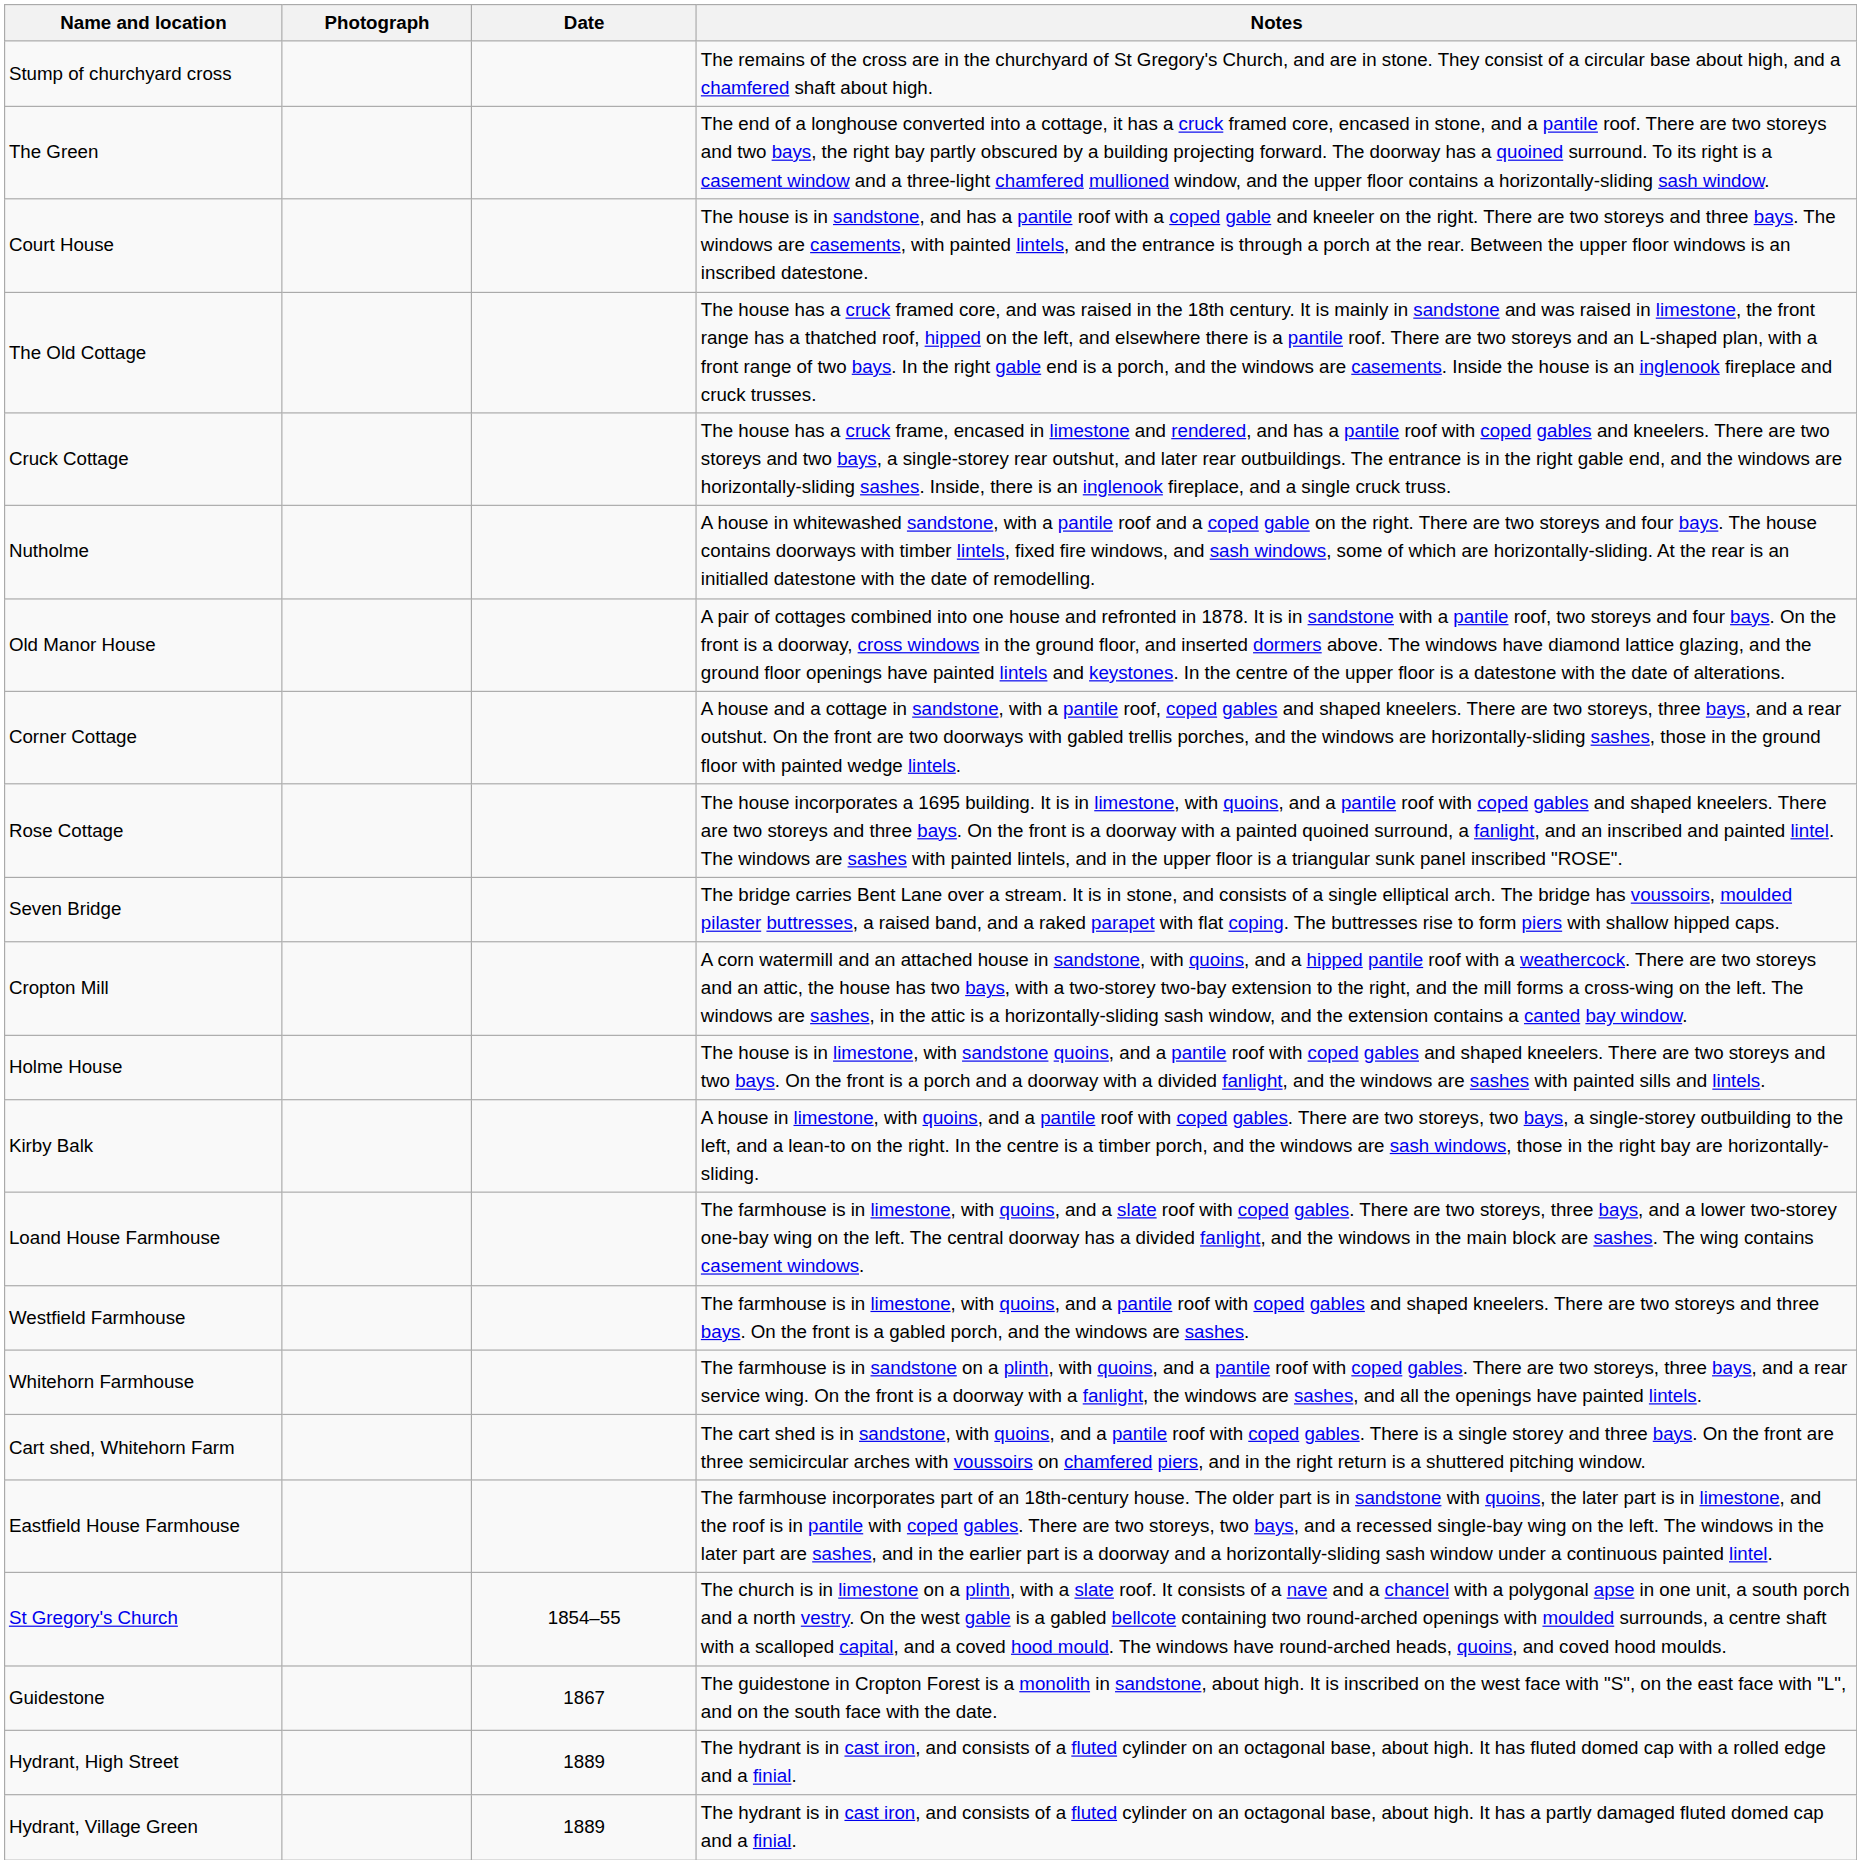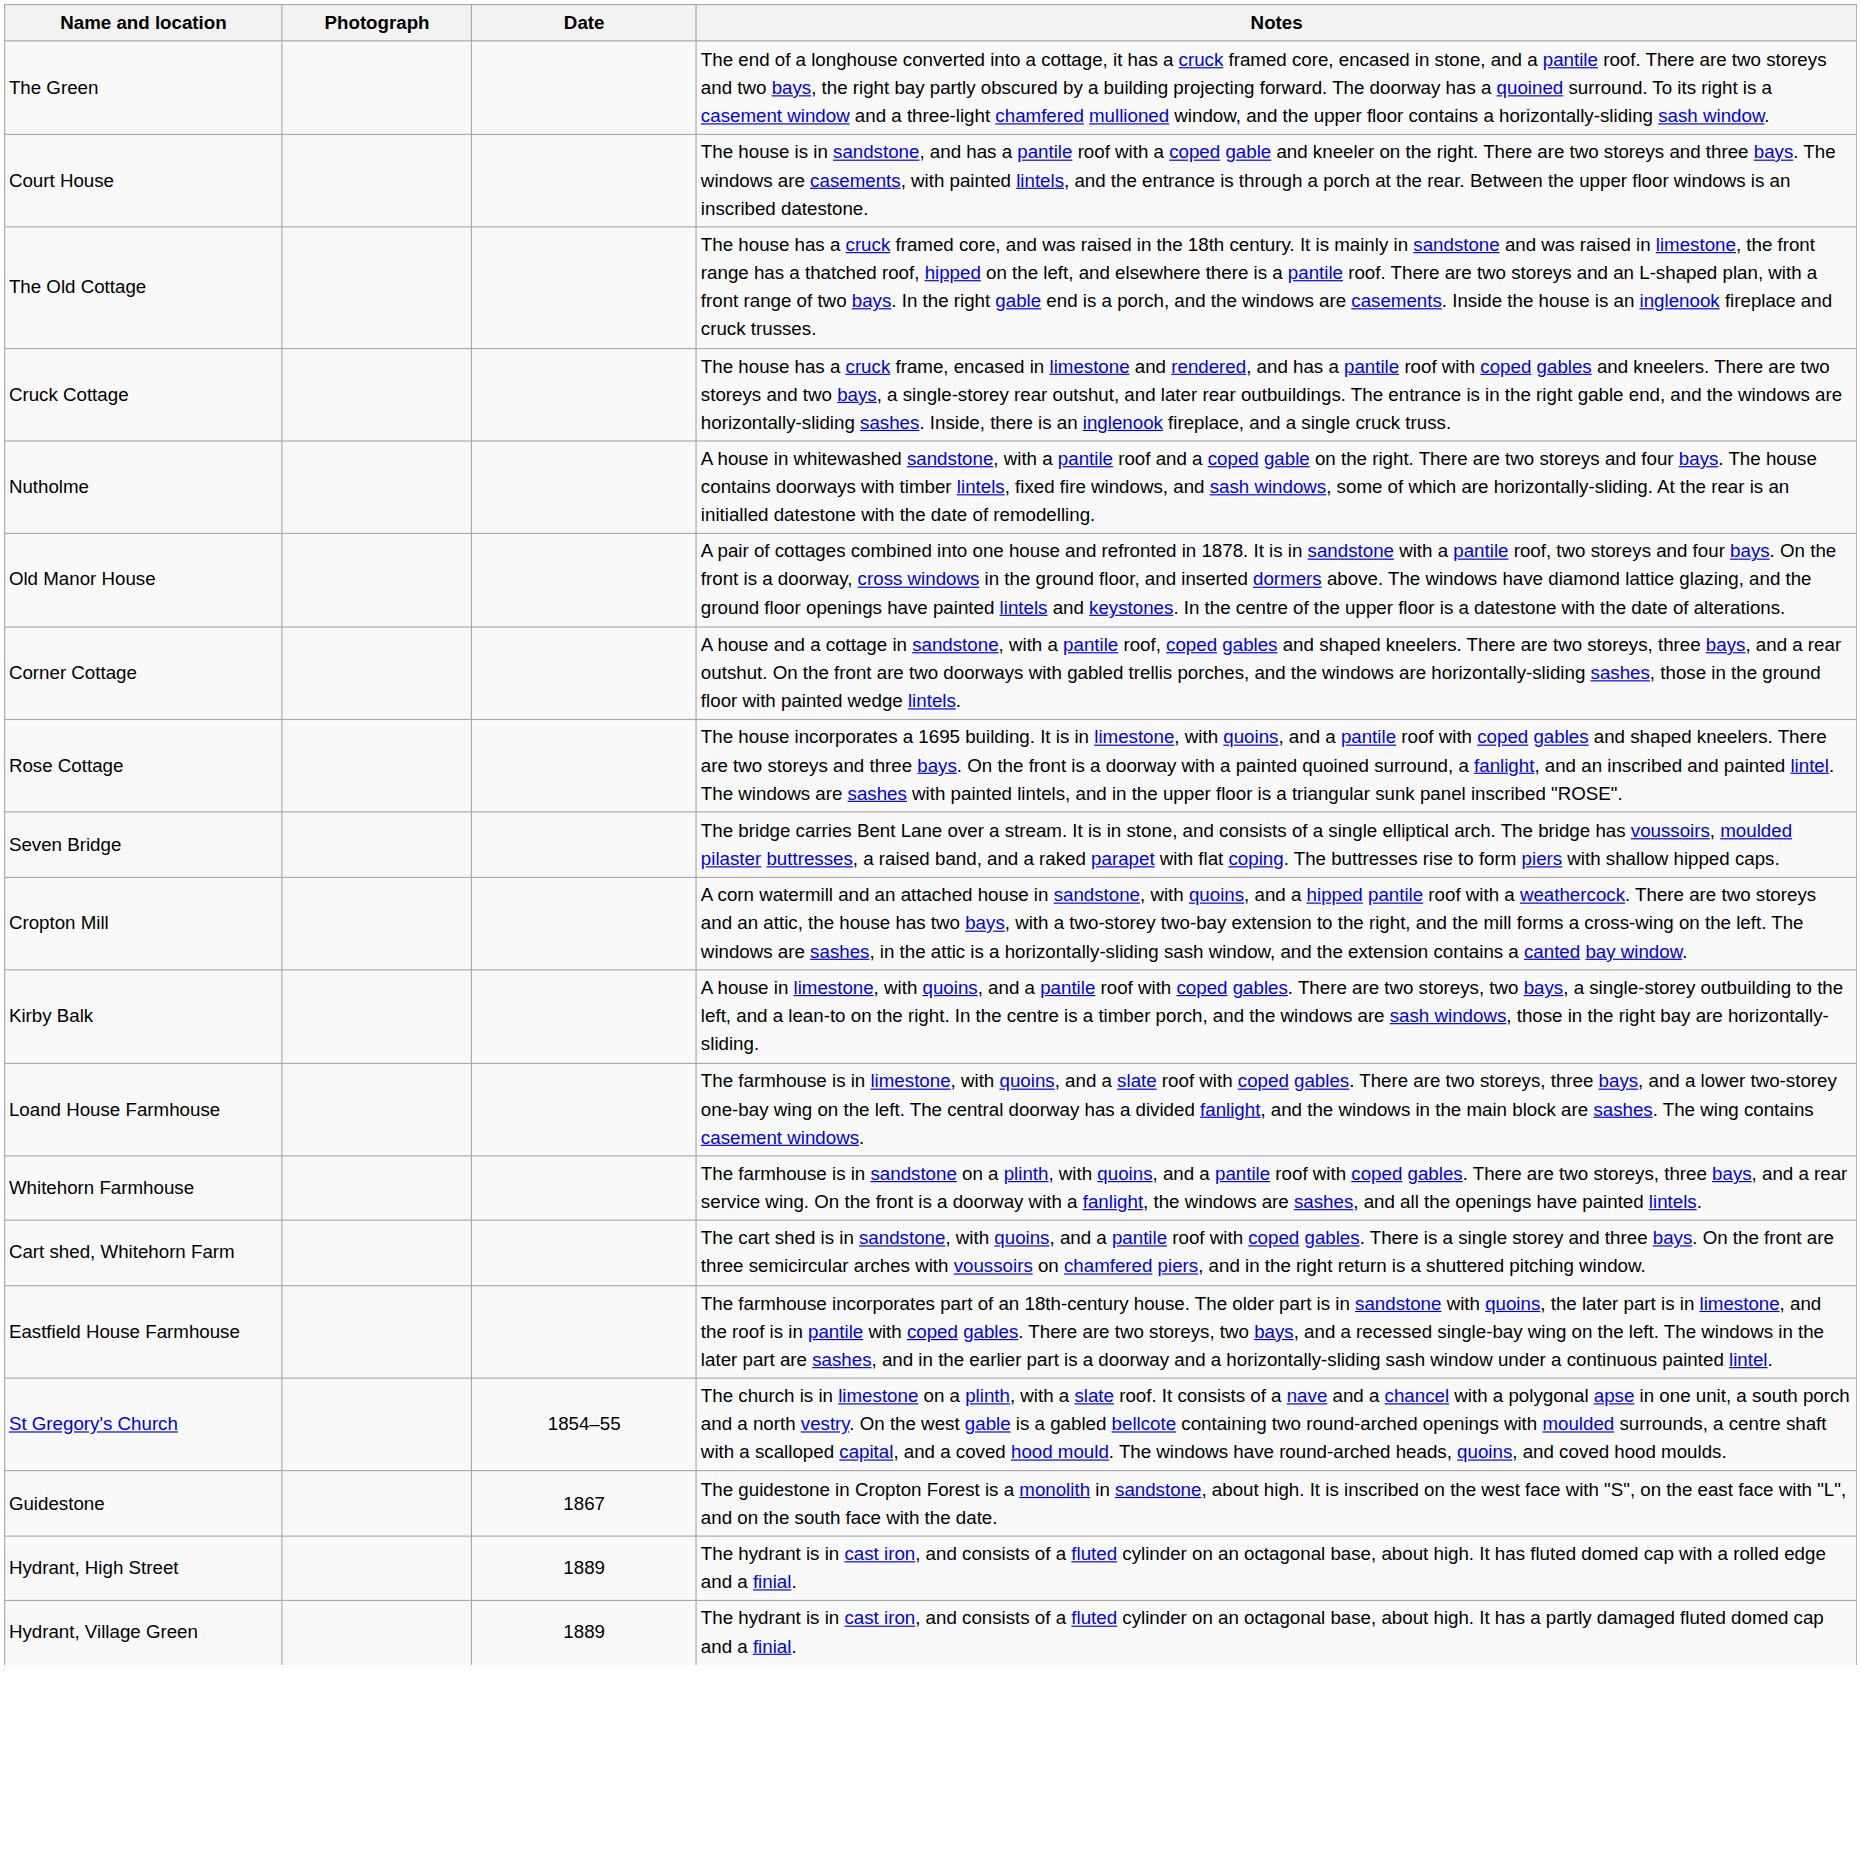- row: Stump of churchyard cross | The remains of the cross are in the churchyard of St Gregory's Church, and are in stone. They consist of a circular base about high, and a chamfered shaft about high.
- row: Holme House | The house is in limestone, with sandstone quoins, and a pantile roof with coped gables and shaped kneelers. There are two storeys and two bays. On the front is a porch and a doorway with a divided fanlight, and the windows are sashes with painted sills and lintels.
- row: Westfield Farmhouse | The farmhouse is in limestone, with quoins, and a pantile roof with coped gables and shaped kneelers. There are two storeys and three bays. On the front is a gabled porch, and the windows are sashes.
